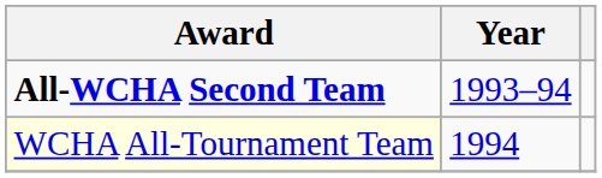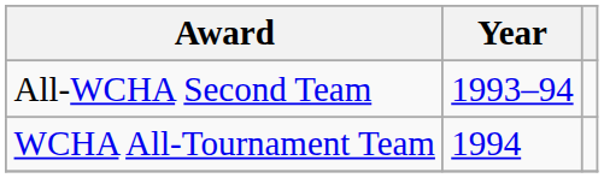row 2 | Award: bold -> normal
row 3 | Award: lightyellow background -> no background
